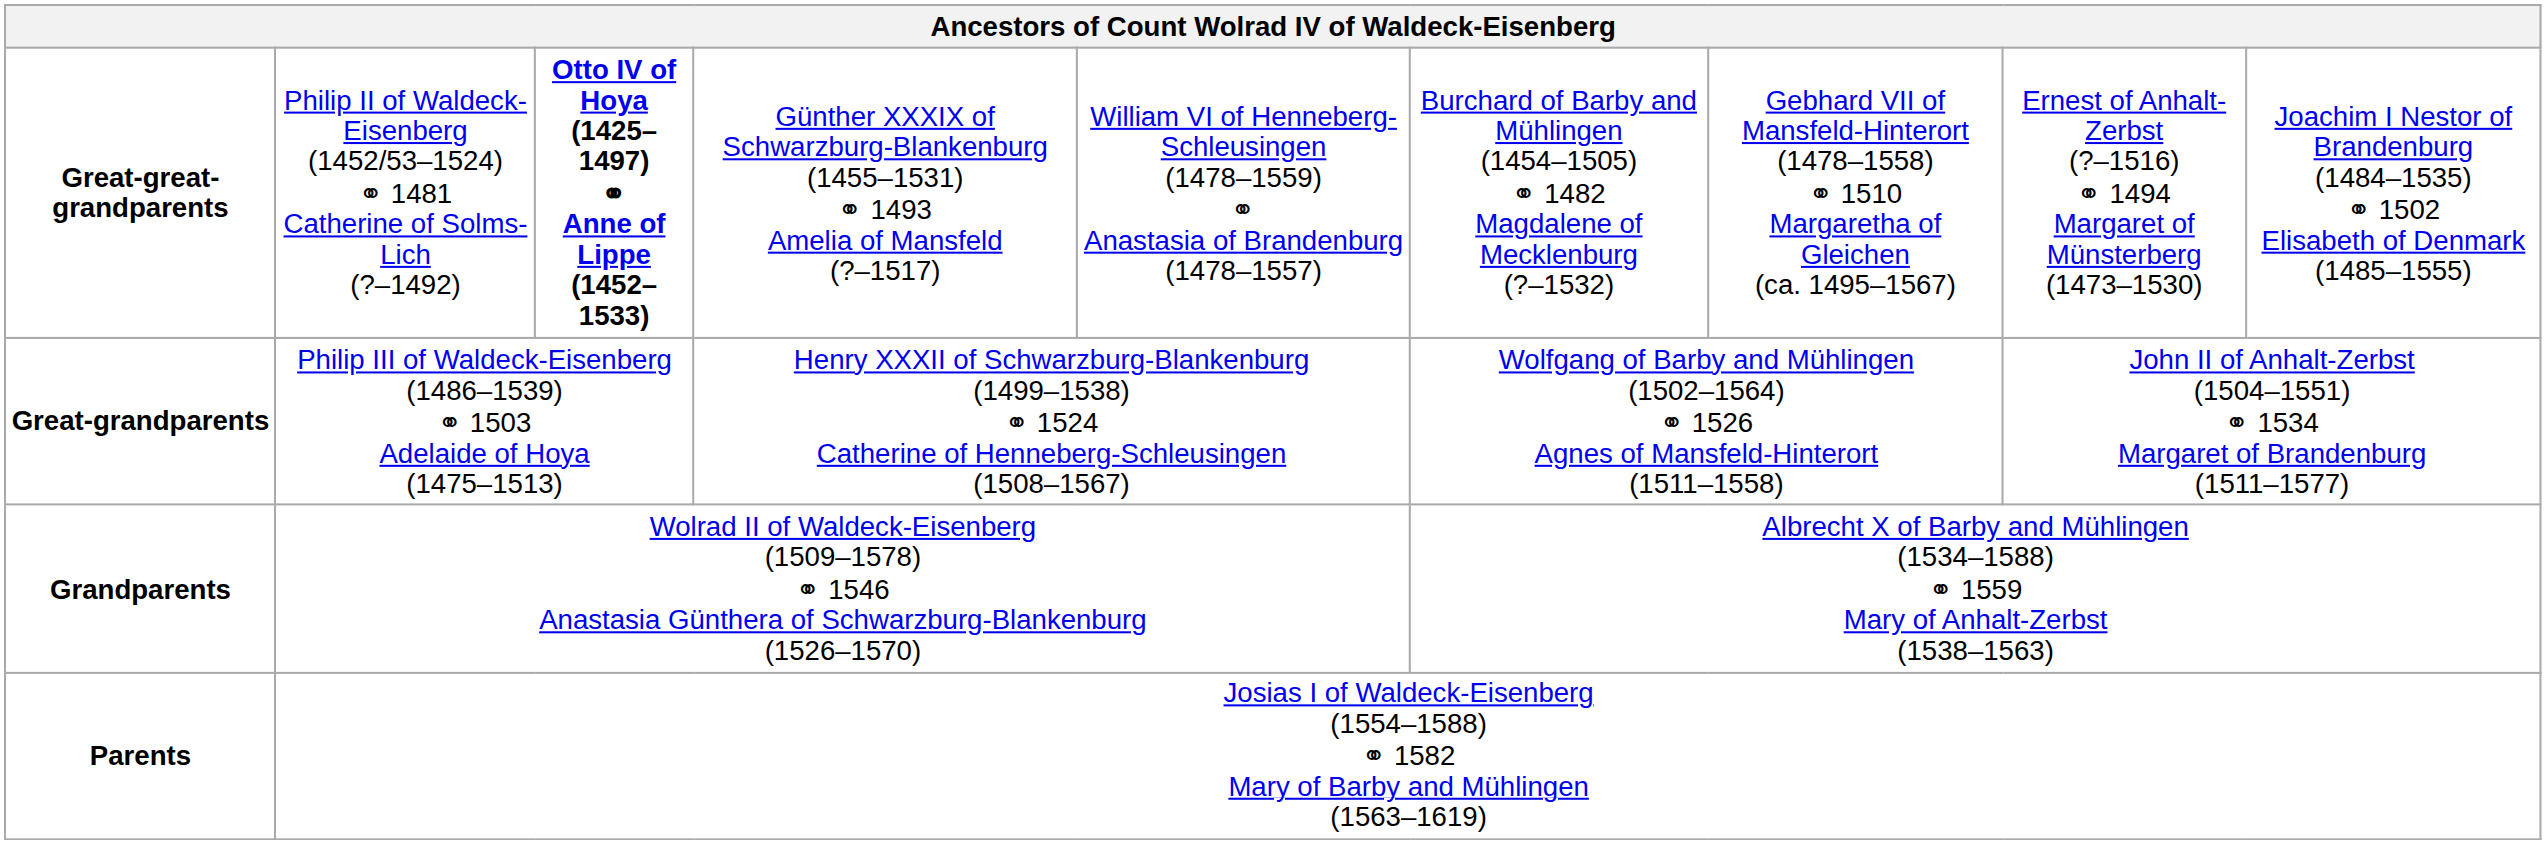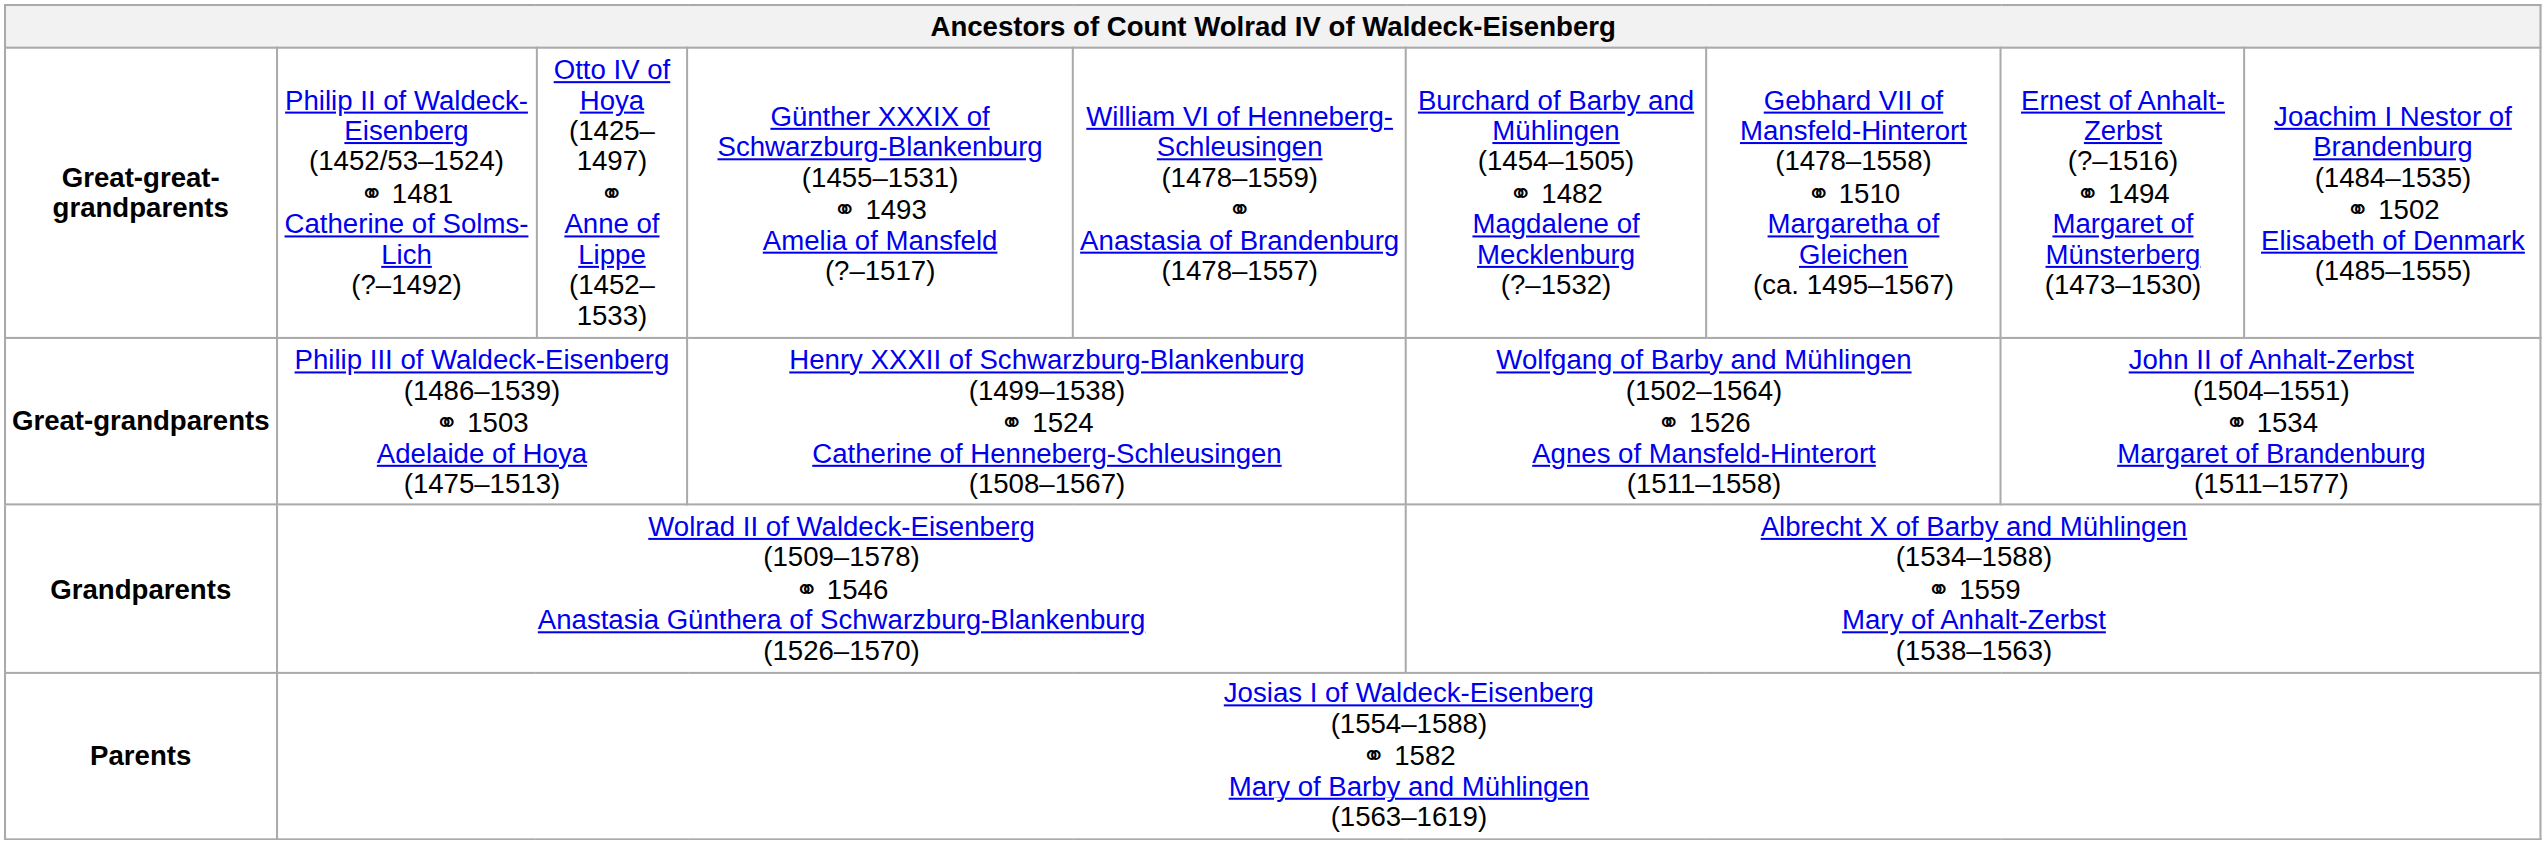Great-great-grandparents | column 3: bold -> normal
